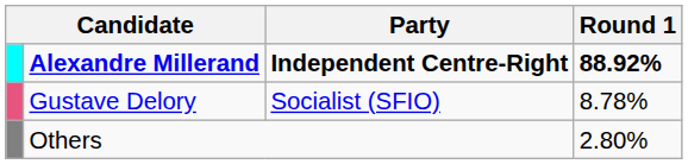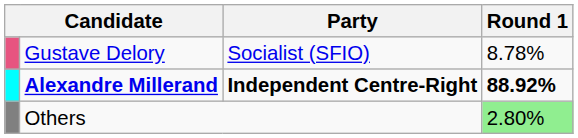rows swapped: Alexandre Millerand <-> Gustave Delory
Others | Round 1: no background -> lightgreen background
